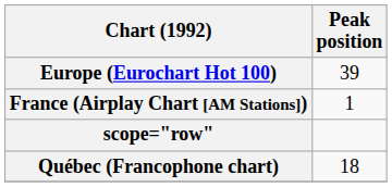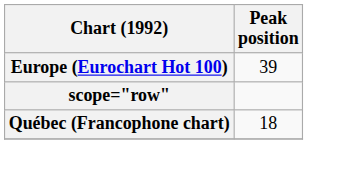- row: France (Airplay Chart [AM Stations]) | 1
